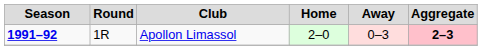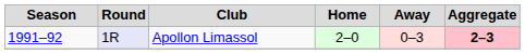Apollon Limassol | Season: bold -> normal
Apollon Limassol | Round: no background -> lavender background
